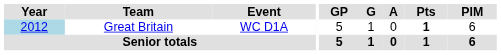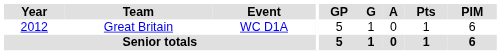Great Britain | Year: lightblue background -> no background
Great Britain | Pts: bold -> normal
